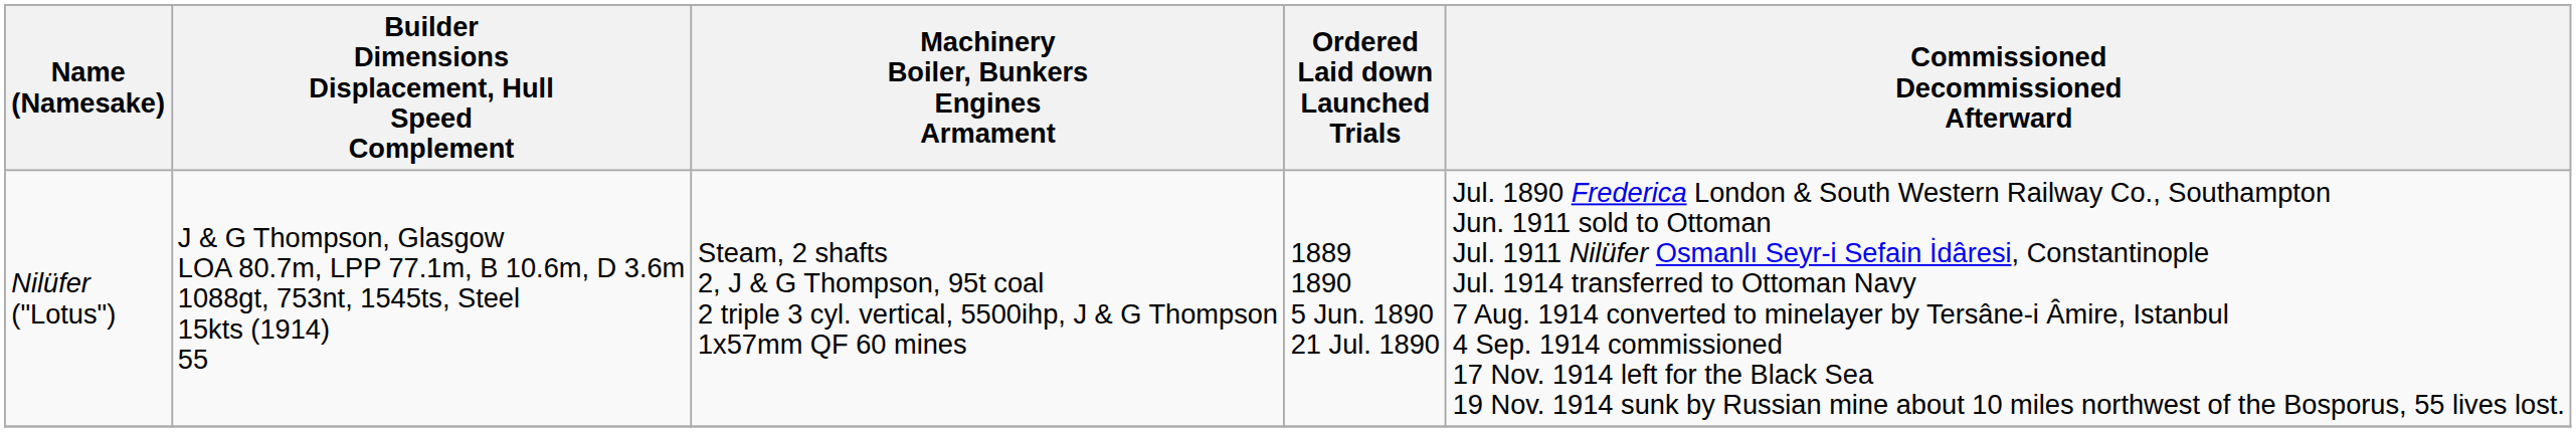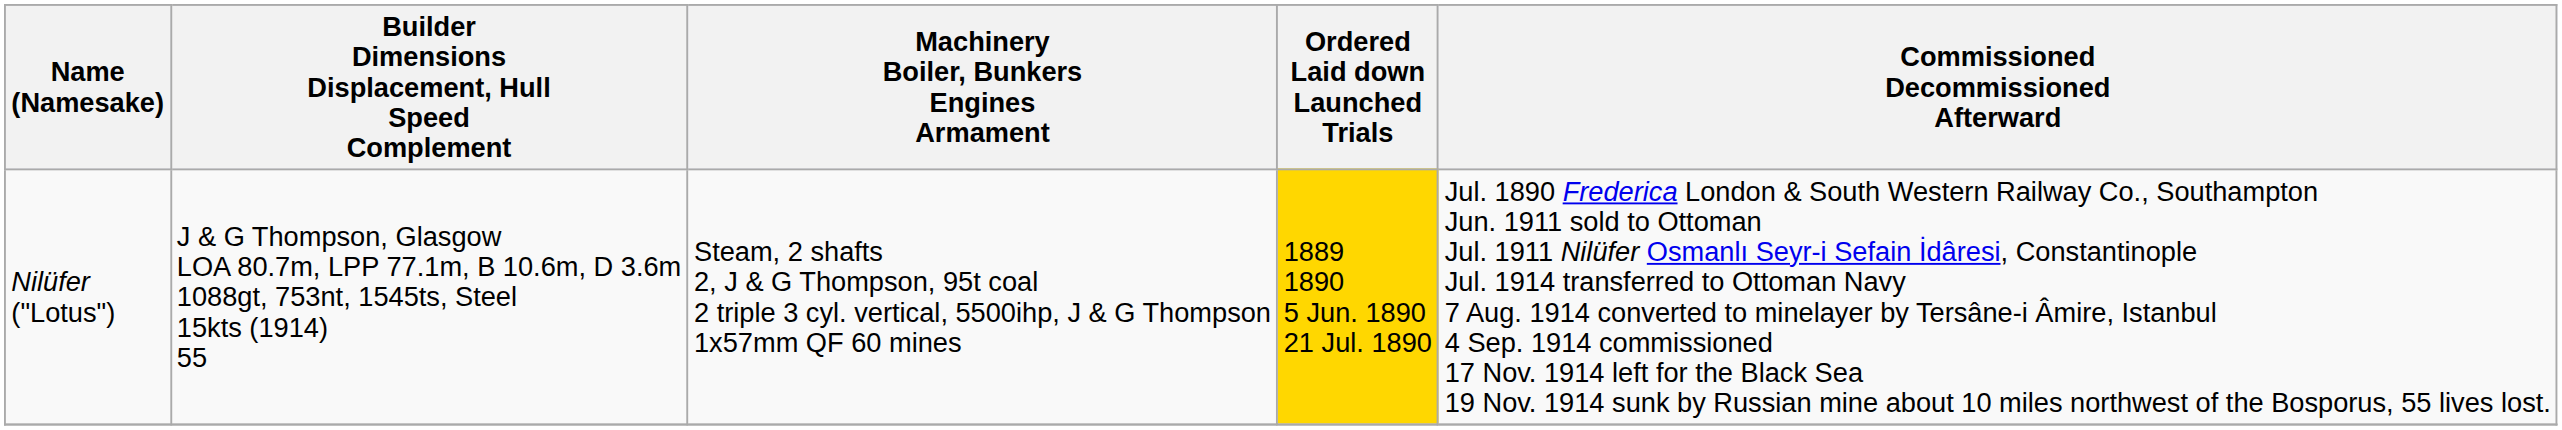Nilüfer ("Lotus") | Ordered Laid down Launched Trials: no background -> gold background
